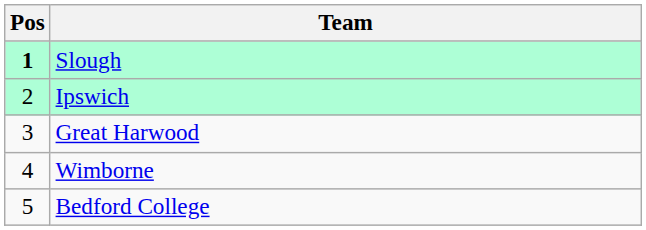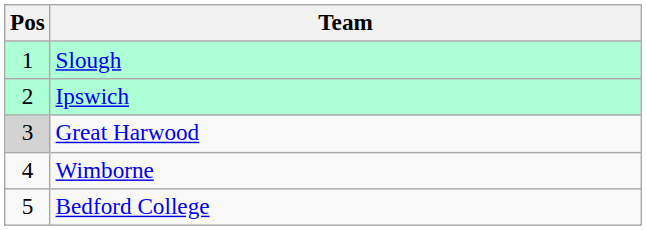Slough | Pos: bold -> normal
Great Harwood | Pos: no background -> lightgrey background
